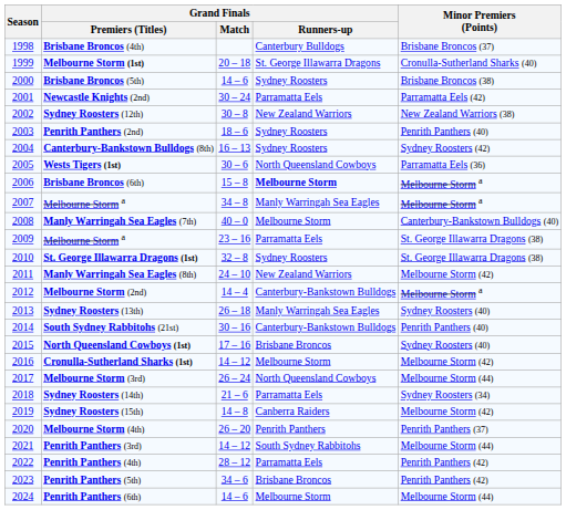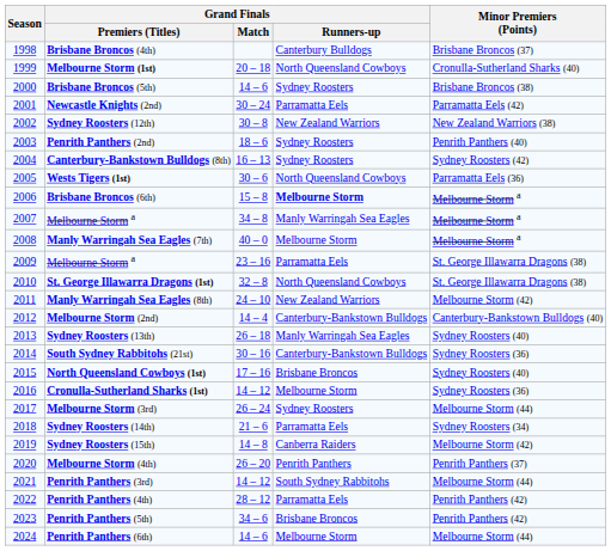Melbourne Storm (1st) | Grand Finals / Runners-up: St. George Illawarra Dragons -> North Queensland Cowboys
Manly Warringah Sea Eagles (7th) | Minor Premiers (Points): Canterbury-Bankstown Bulldogs (40) -> Melbourne Storm a
St. George Illawarra Dragons (1st) | Grand Finals / Runners-up: Sydney Roosters -> North Queensland Cowboys
Melbourne Storm (2nd) | Minor Premiers (Points): Melbourne Storm a -> Canterbury-Bankstown Bulldogs (40)
South Sydney Rabbitohs (21st) | Minor Premiers (Points): Penrith Panthers (40) -> Sydney Roosters (36)
Cronulla-Sutherland Sharks (1st) | Minor Premiers (Points): Melbourne Storm (42) -> Sydney Roosters (36)
Melbourne Storm (3rd) | Grand Finals / Runners-up: North Queensland Cowboys -> Sydney Roosters
